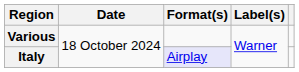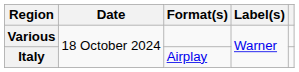Italy | Format(s): lavender background -> no background
